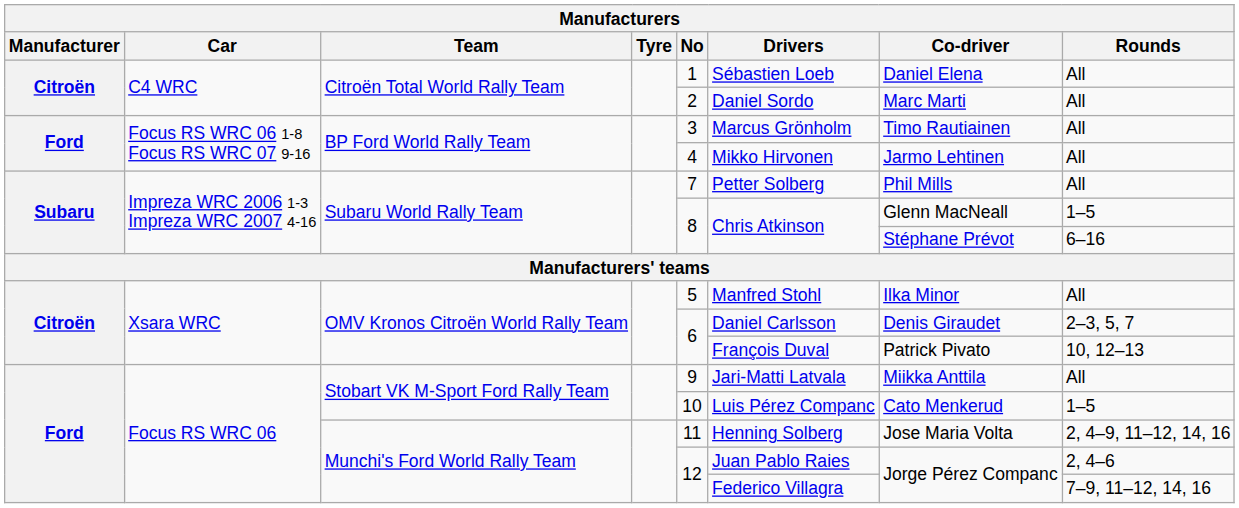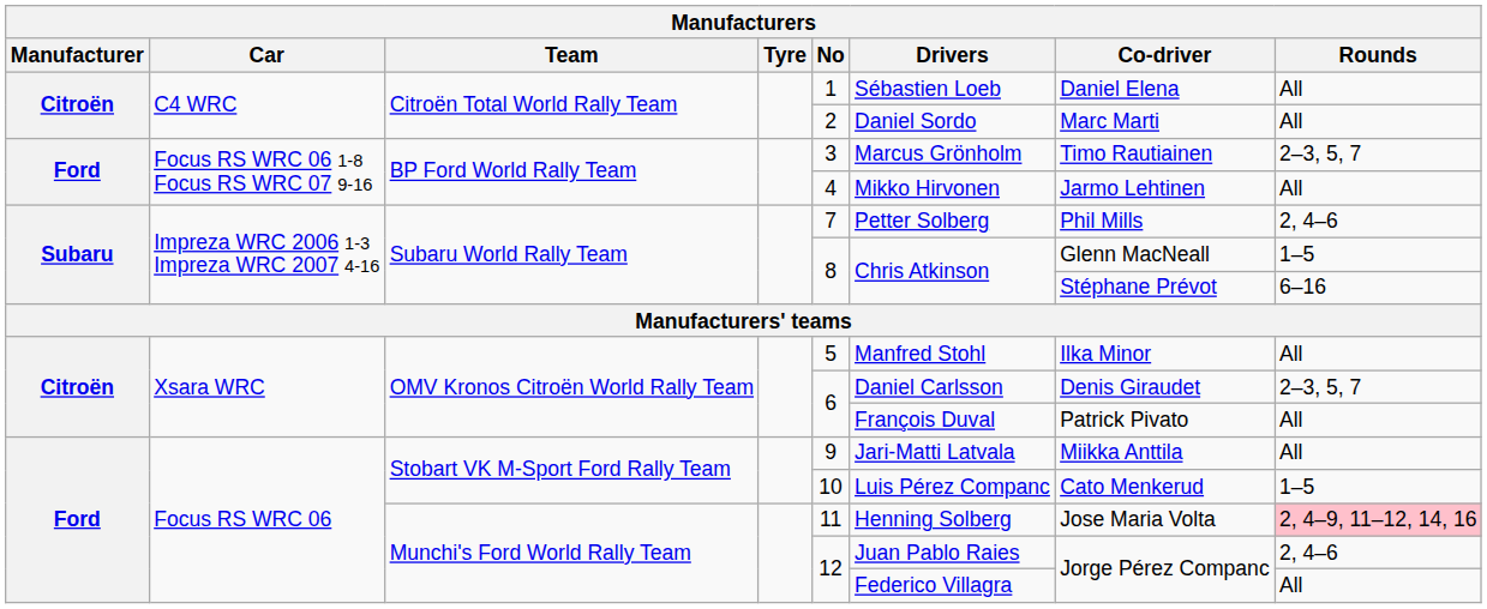row 5 | Rounds: All -> 2–3, 5, 7
row 7 | Rounds: All -> 2, 4–6
row 13 | Rounds: 10, 12–13 -> All
row 16 | Rounds: no background -> pink background
row 18 | Rounds: 7–9, 11–12, 14, 16 -> All
